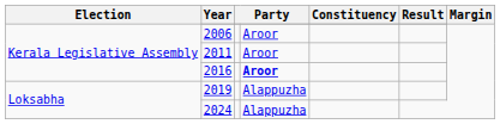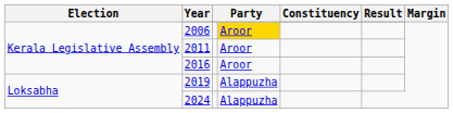2006 | column 4: no background -> gold background
2016 | column 4: bold -> normal
